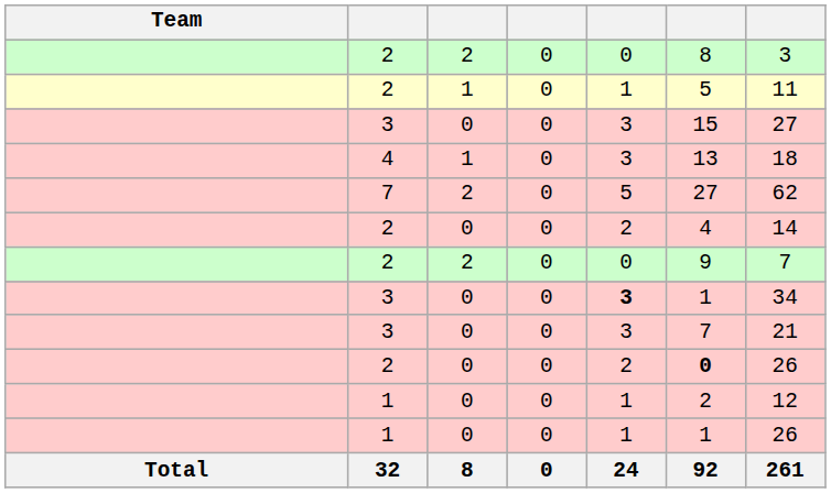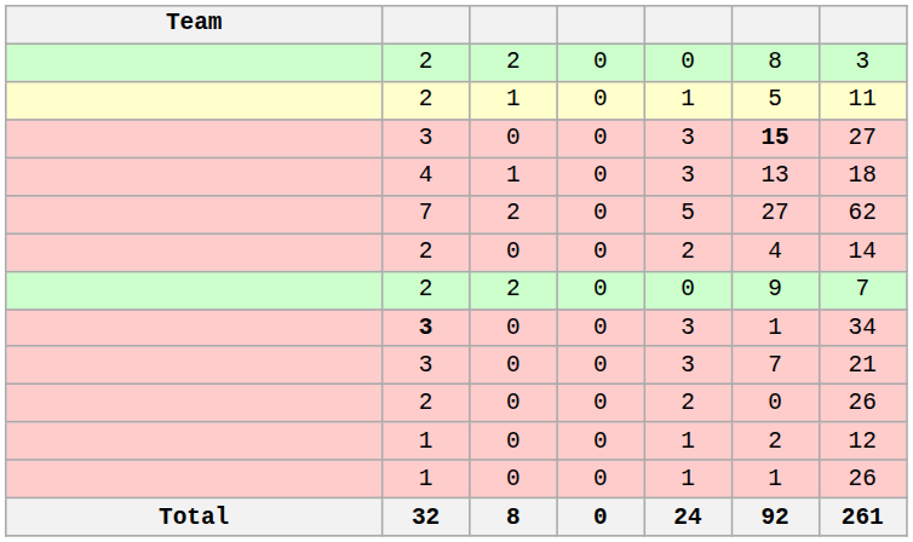row 4 | column 6: normal -> bold
row 9 | column 2: normal -> bold
row 9 | column 5: bold -> normal
row 11 | column 6: bold -> normal
